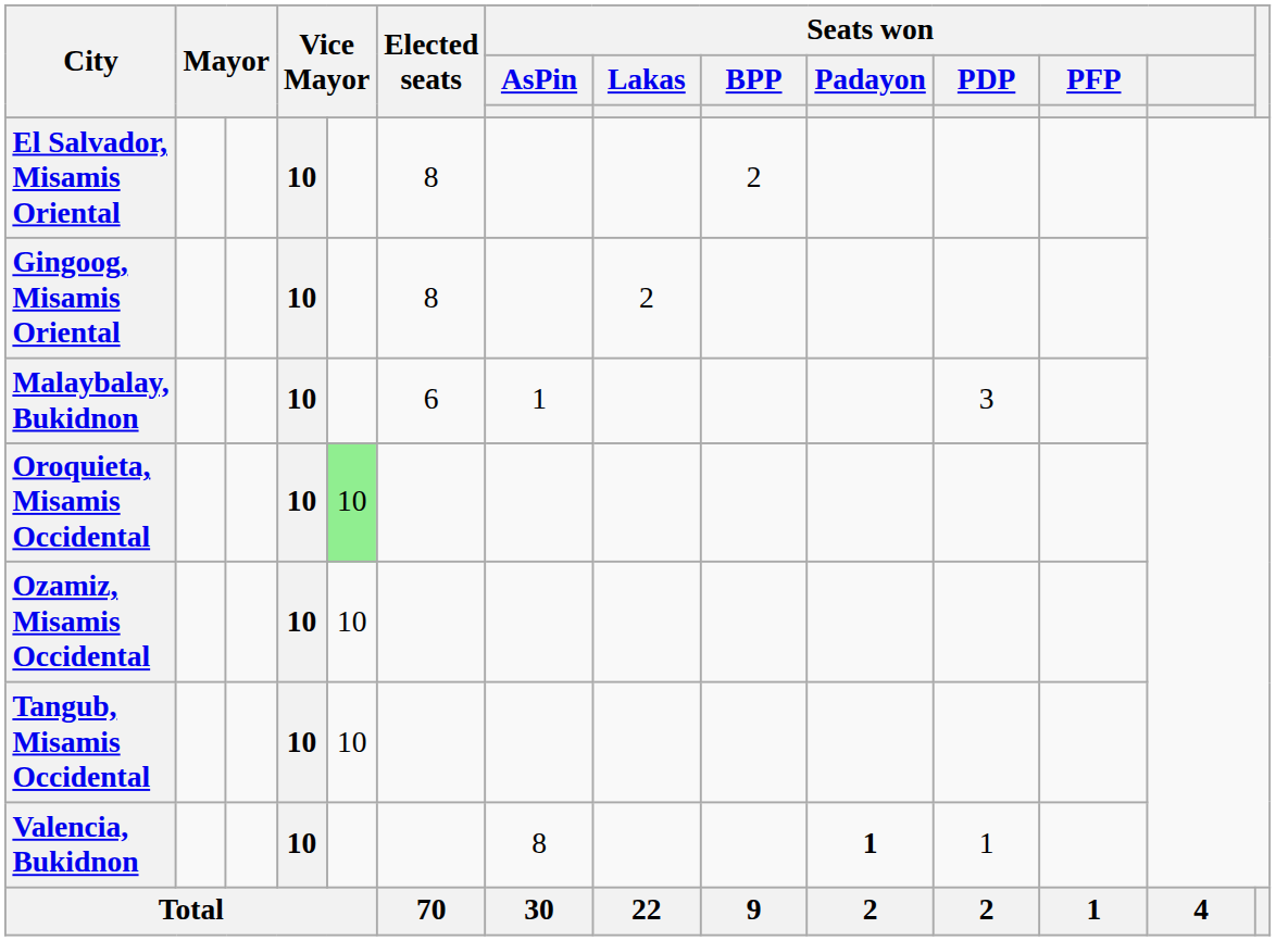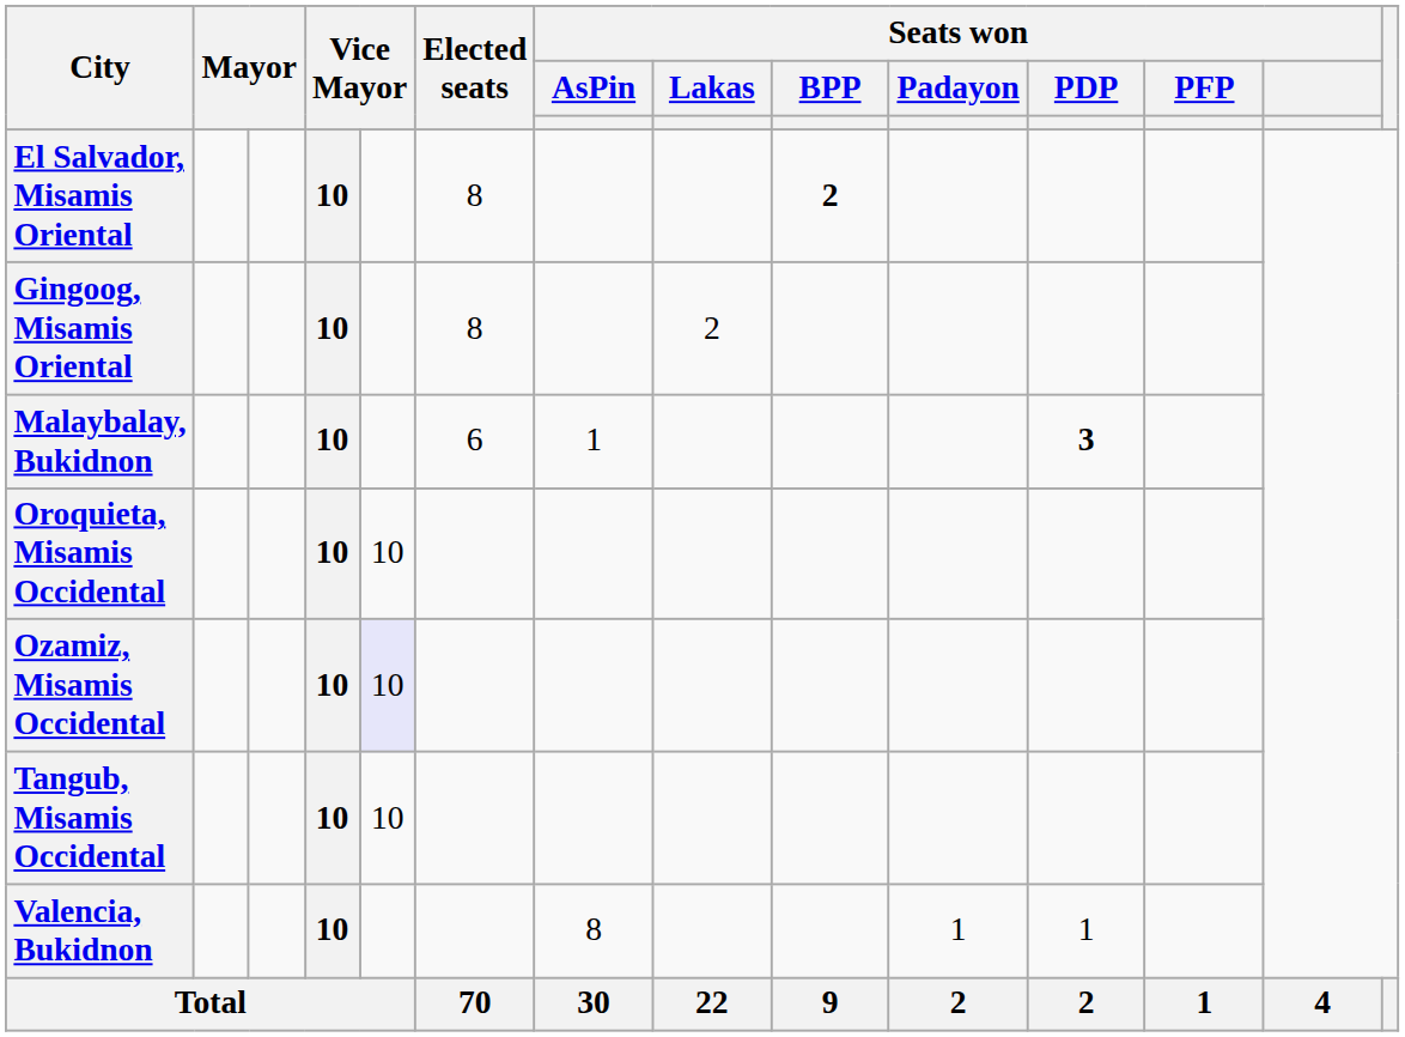El Salvador, Misamis Oriental | Seats won / BPP: normal -> bold
Malaybalay, Bukidnon | Seats won / PDP: normal -> bold
Oroquieta, Misamis Occidental | column 5: lightgreen background -> no background
Ozamiz, Misamis Occidental | column 5: no background -> lavender background
Valencia, Bukidnon | Seats won / Padayon: bold -> normal
